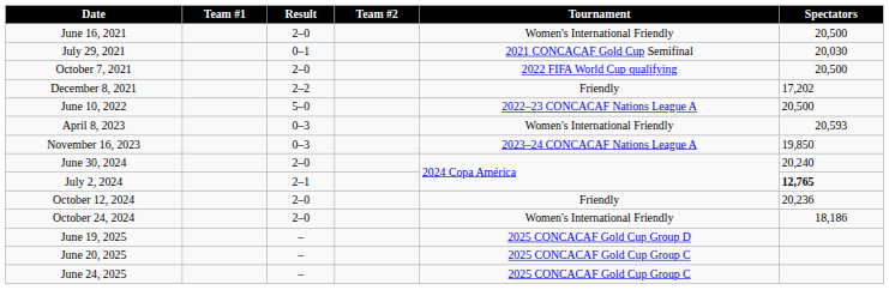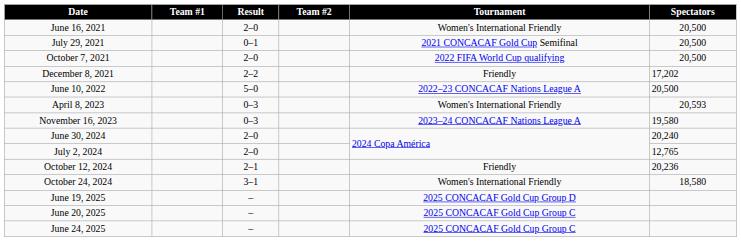July 29, 2021 | Spectators: 20,030 -> 20,500
November 16, 2023 | Spectators: 19,850 -> 19,580
July 2, 2024 | Result: 2–1 -> 2–0
July 2, 2024 | Spectators: bold -> normal
October 12, 2024 | Result: 2–0 -> 2–1
October 24, 2024 | Result: 2–0 -> 3–1
October 24, 2024 | Spectators: 18,186 -> 18,580
